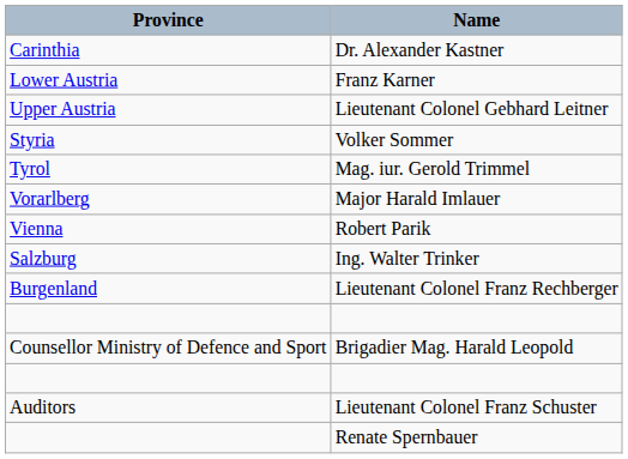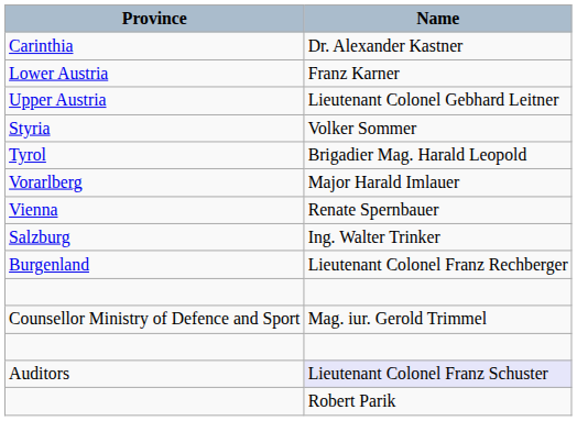row 6 | Name: Mag. iur. Gerold Trimmel -> Brigadier Mag. Harald Leopold
row 8 | Name: Robert Parik -> Renate Spernbauer
row 12 | Name: Brigadier Mag. Harald Leopold -> Mag. iur. Gerold Trimmel
row 14 | Name: no background -> lavender background
row 15 | Name: Renate Spernbauer -> Robert Parik
